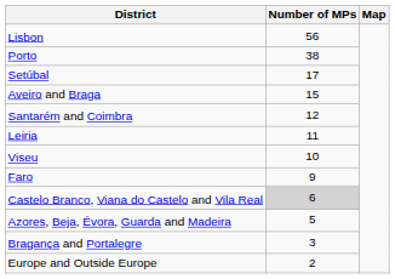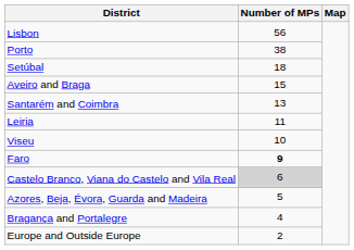Setúbal | Number of MPs: 17 -> 18
Santarém and Coimbra | Number of MPs: 12 -> 13
Faro | Number of MPs: normal -> bold
Bragança and Portalegre | Number of MPs: 3 -> 4
